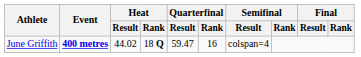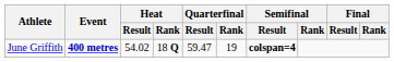June Griffith | Heat / Result: 44.02 -> 54.02
June Griffith | Quarterfinal / Rank: 16 -> 19
June Griffith | Semifinal / Result: normal -> bold
